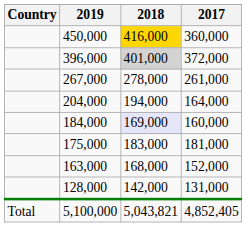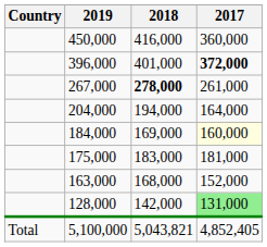450,000 | 2018: gold background -> no background
396,000 | 2018: lightgrey background -> no background
396,000 | 2017: normal -> bold
267,000 | 2018: normal -> bold
184,000 | 2018: lavender background -> no background
184,000 | 2017: no background -> lightyellow background
128,000 | 2017: no background -> lightgreen background
